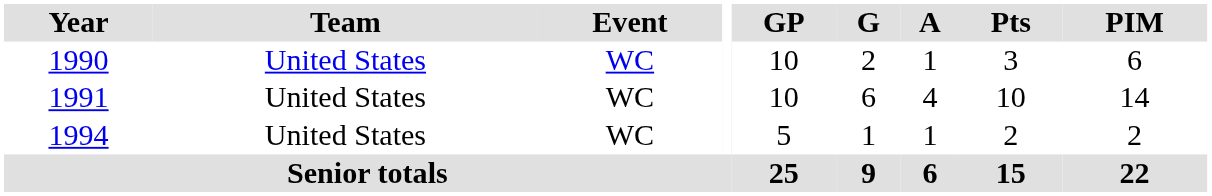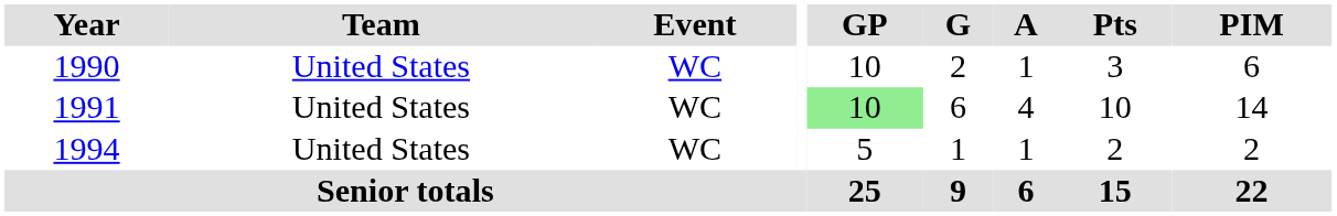1991 | GP: no background -> lightgreen background
